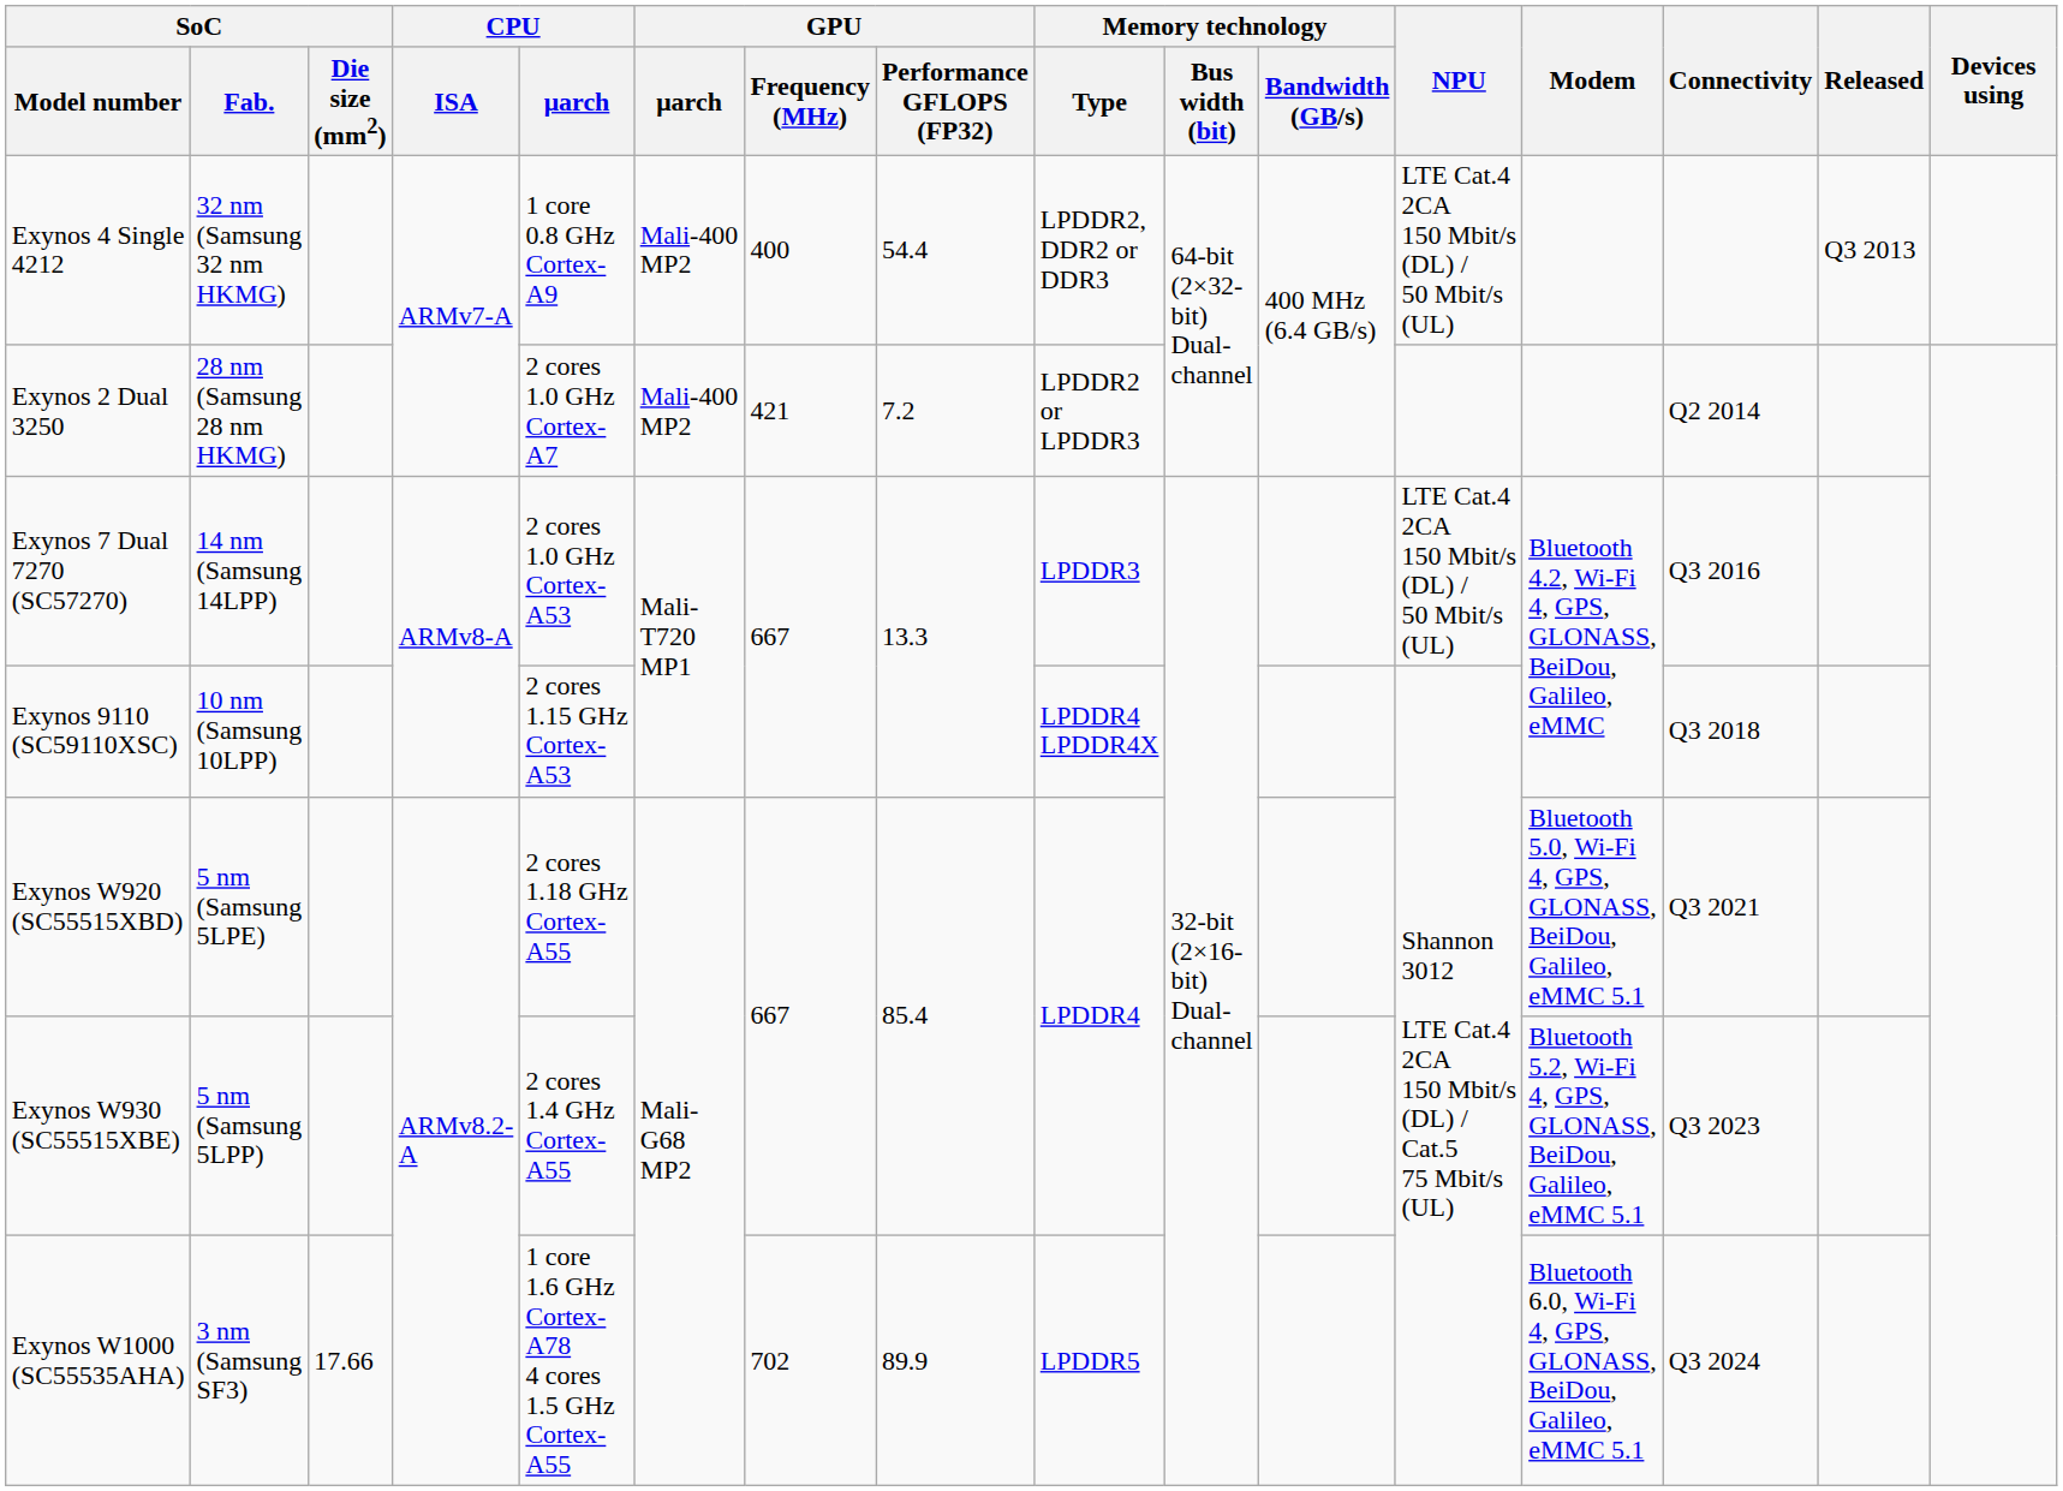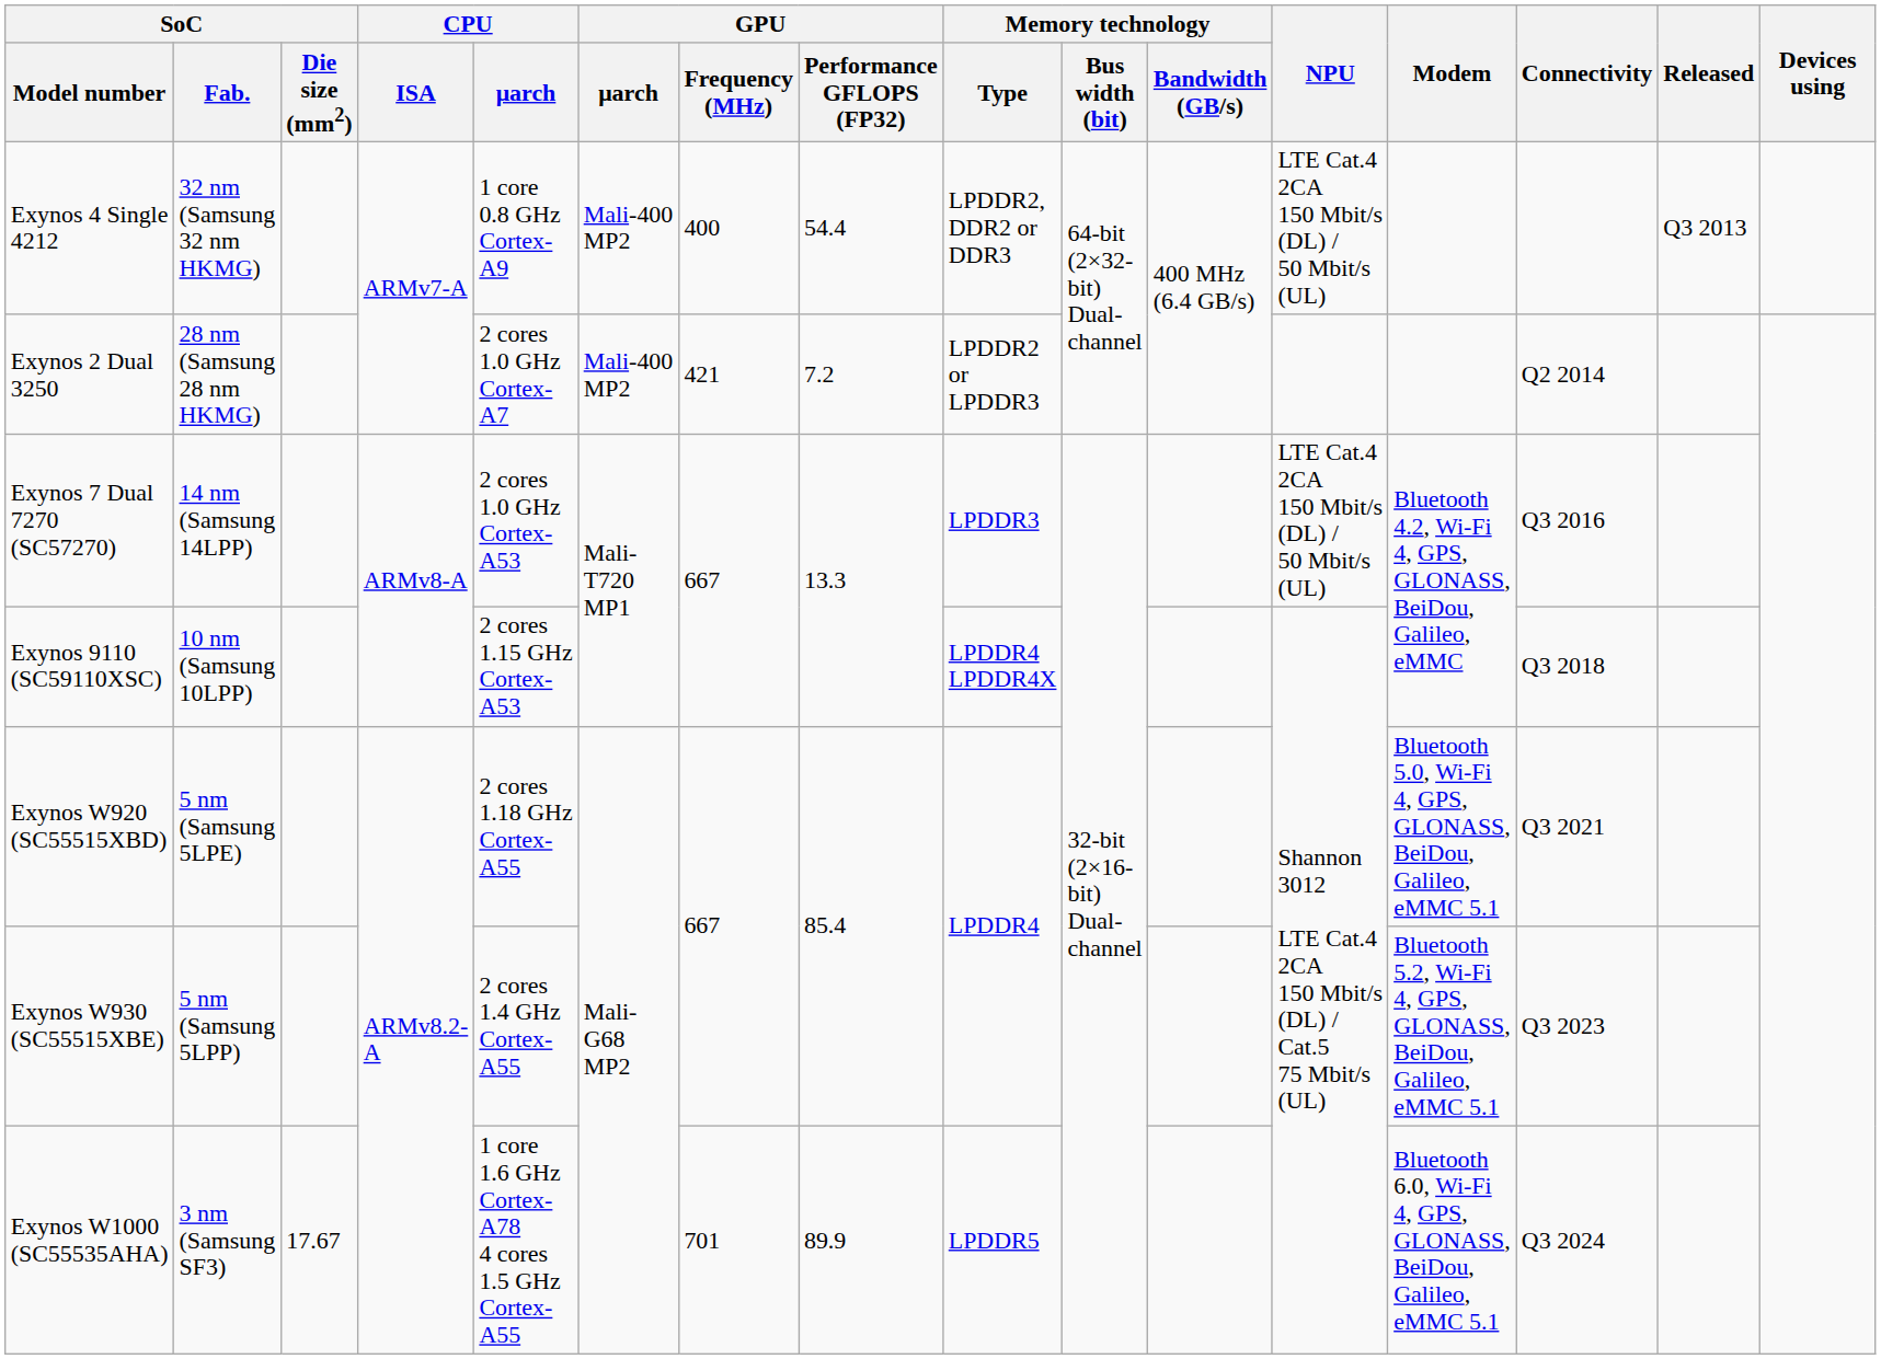Exynos W1000 (SC55535AHA) | SoC / Die size (mm2): 17.66 -> 17.67
Exynos W1000 (SC55535AHA) | GPU / Frequency (MHz): 702 -> 701
